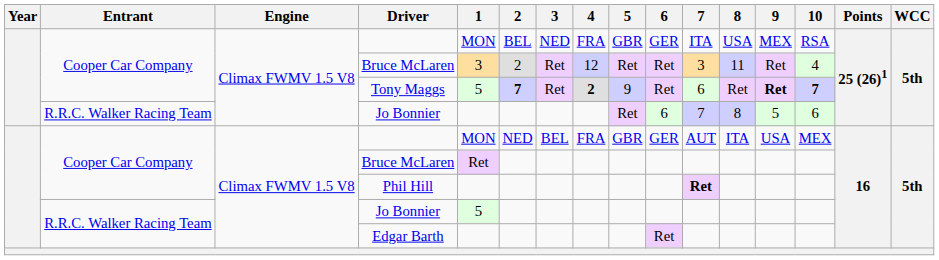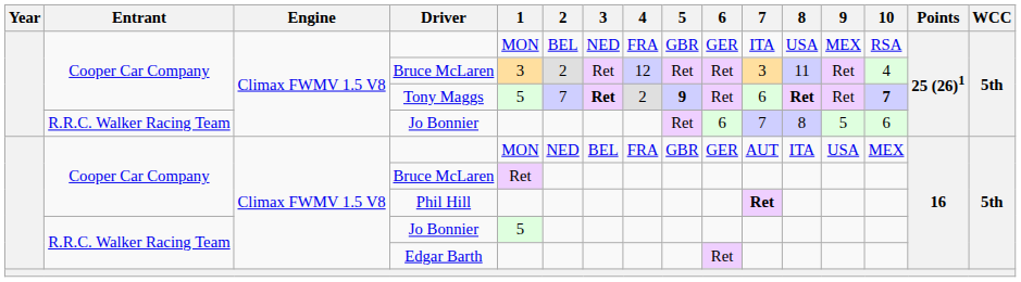Tony Maggs | 2: bold -> normal
Tony Maggs | 3: normal -> bold
Tony Maggs | 4: bold -> normal
Tony Maggs | 5: normal -> bold
Tony Maggs | 8: normal -> bold
Tony Maggs | 9: bold -> normal
